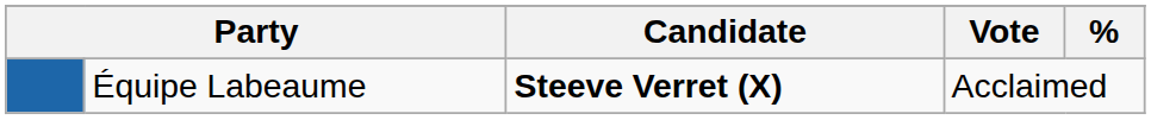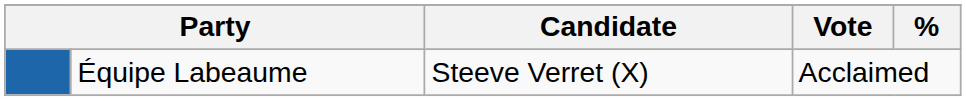Équipe Labeaume | Candidate: bold -> normal
